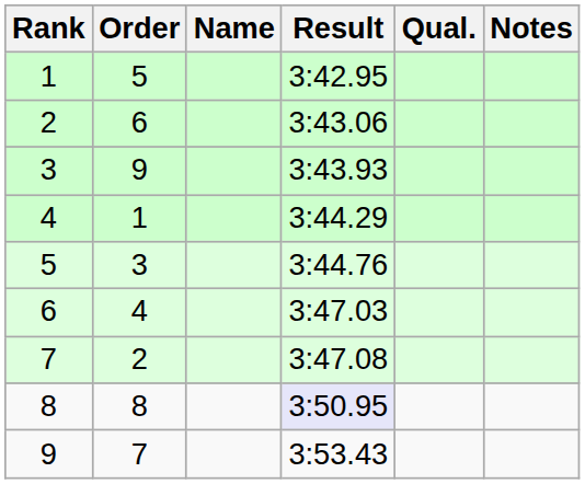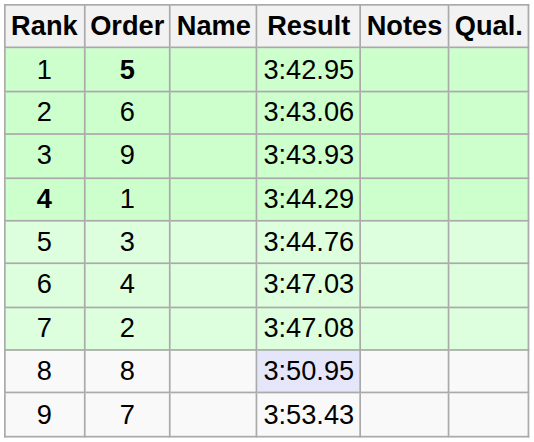columns swapped: Notes <-> Qual.
row 2 | Order: normal -> bold
row 5 | Rank: normal -> bold
